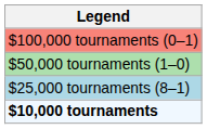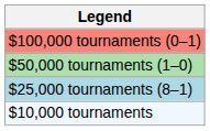row 5 | column 1: bold -> normal
